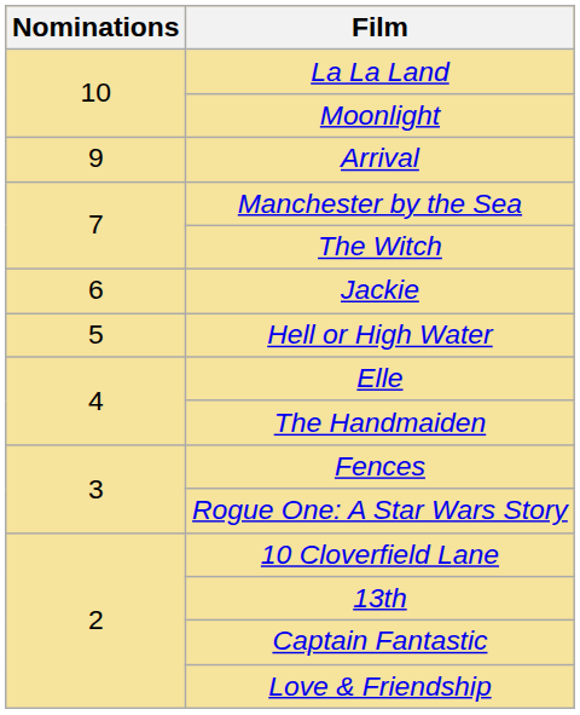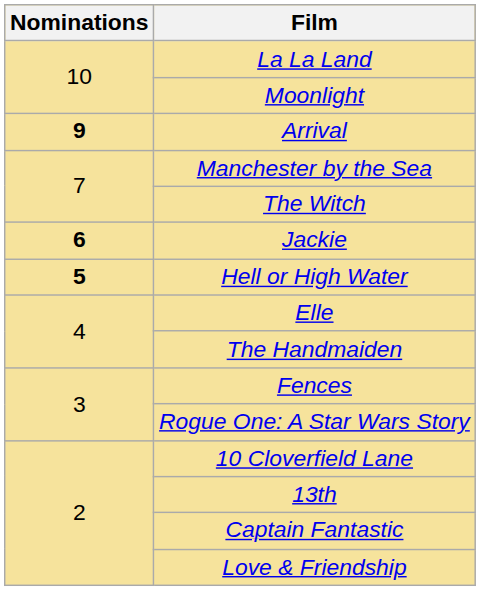Arrival | Nominations: normal -> bold
Jackie | Nominations: normal -> bold
Hell or High Water | Nominations: normal -> bold
